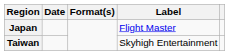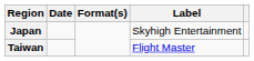Japan | Label: Flight Master -> Skyhigh Entertainment
Taiwan | Label: Skyhigh Entertainment -> Flight Master
